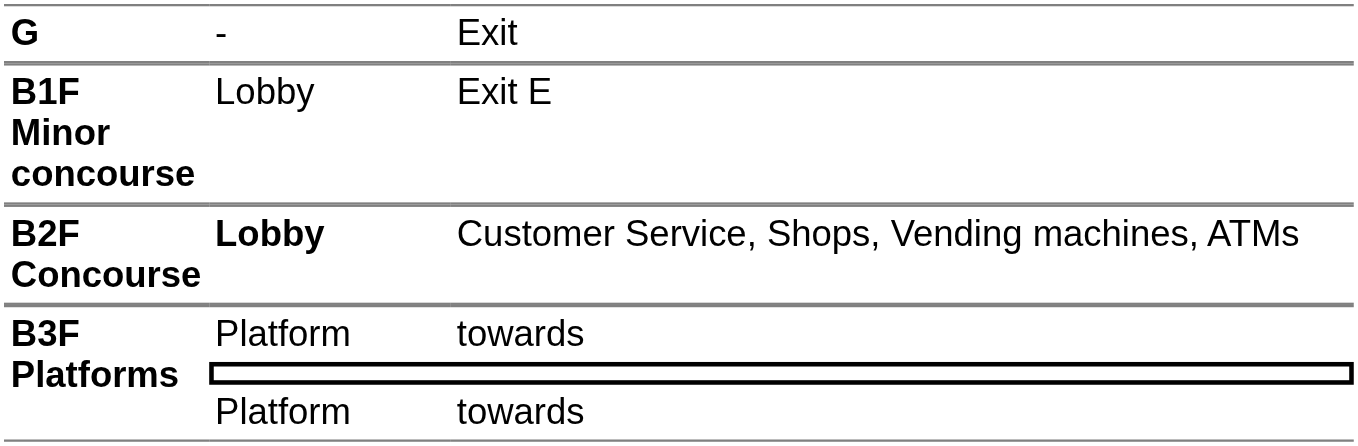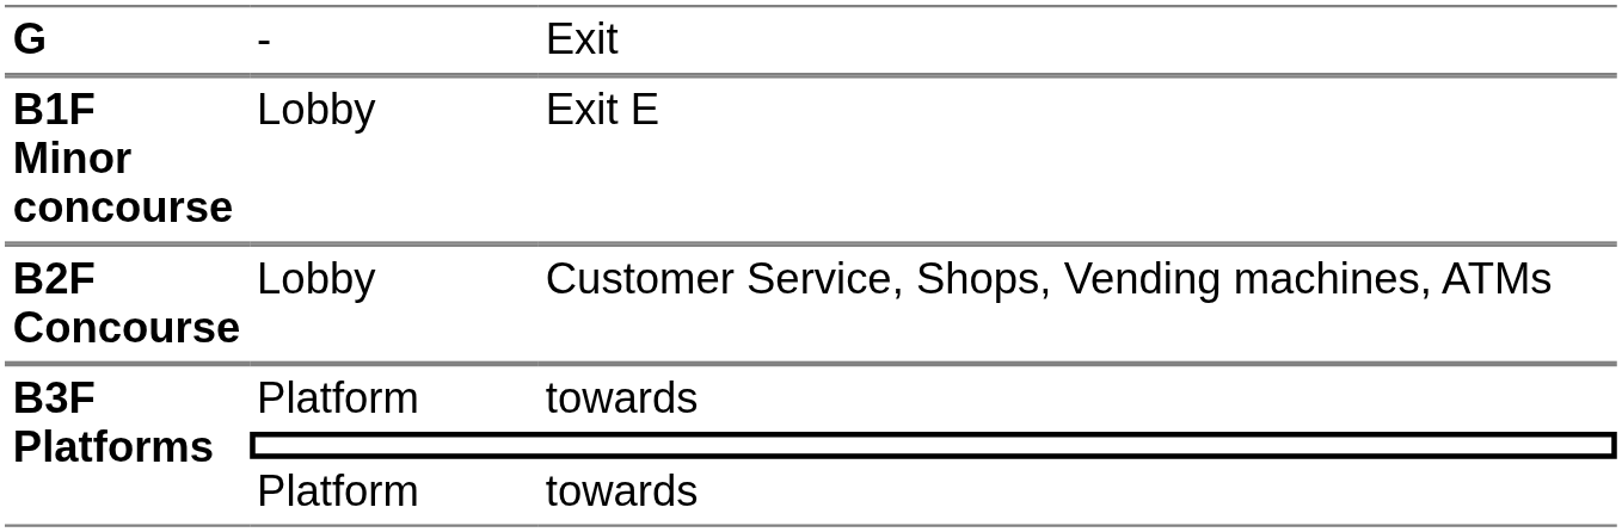Customer Service, Shops, Vending machines, ATMs | column 2: bold -> normal
